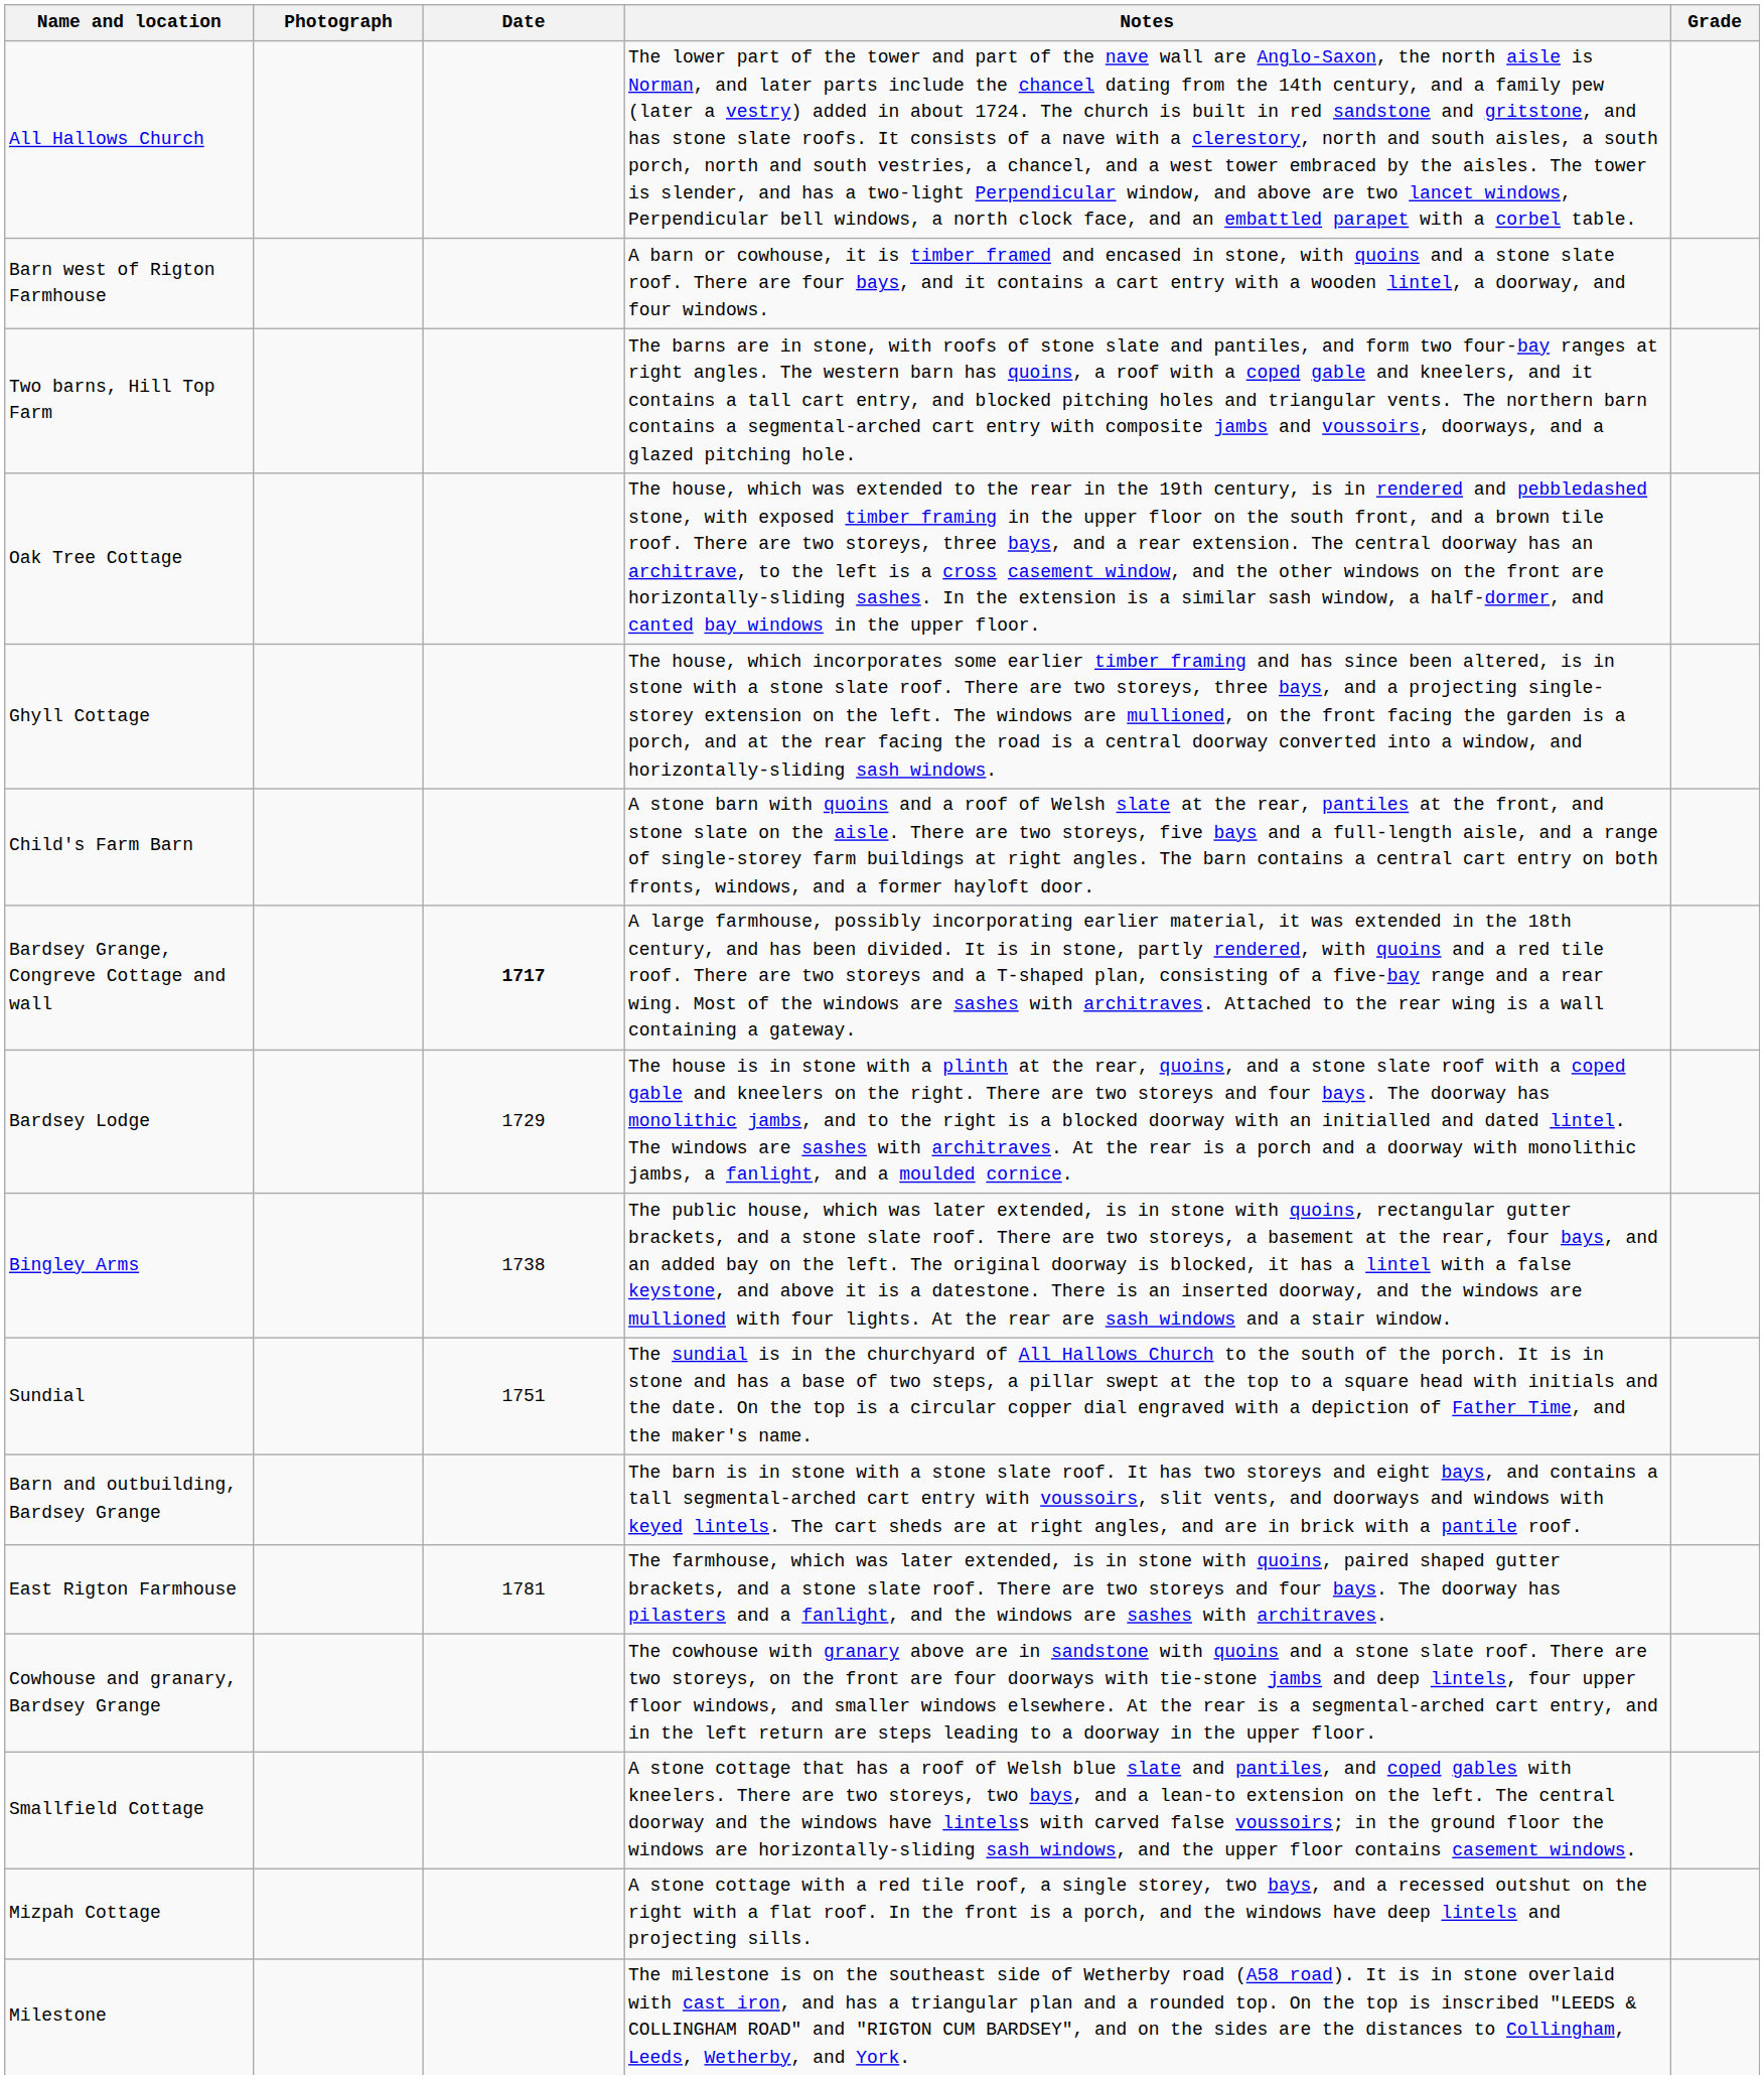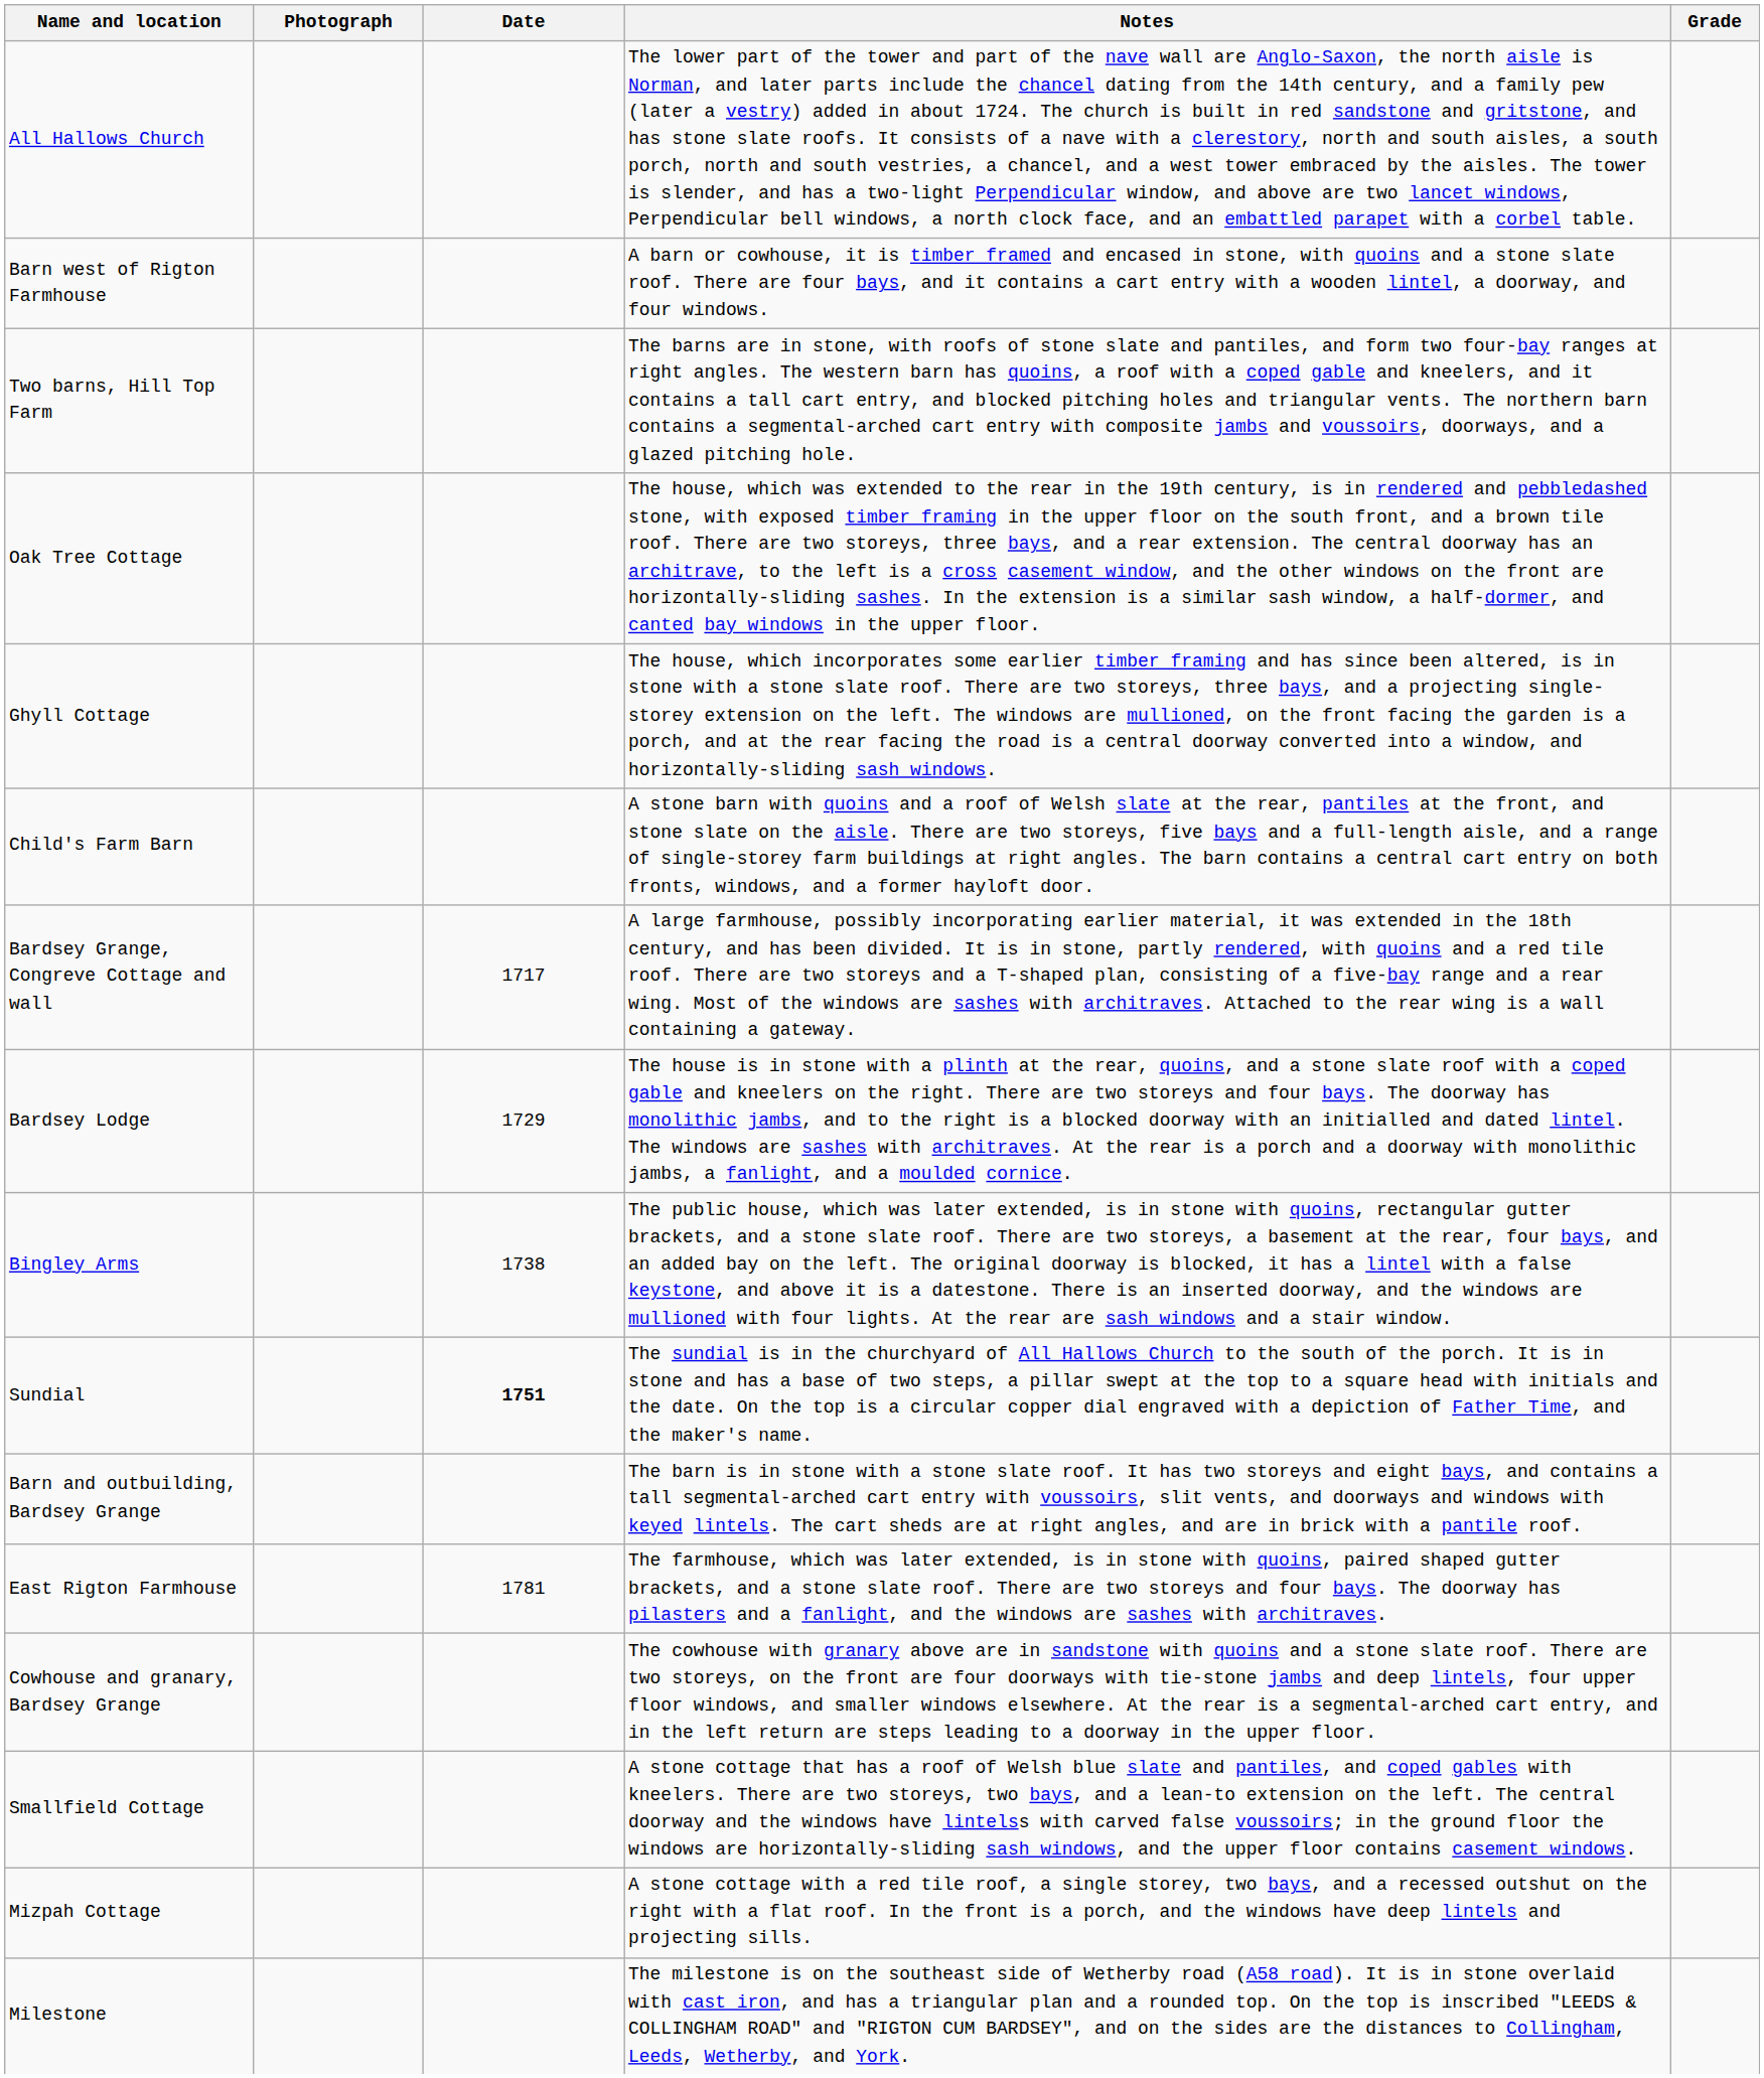Bardsey Grange, Congreve Cottage and wall | Date: bold -> normal
Sundial | Date: normal -> bold
